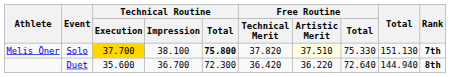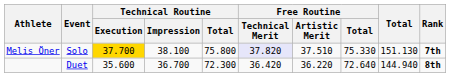Melis Öner | Technical Routine / Total: bold -> normal
Melis Öner | Free Routine / Technical Merit: no background -> lavender background
Melis Öner | Free Routine / Artistic Merit: lightyellow background -> no background
